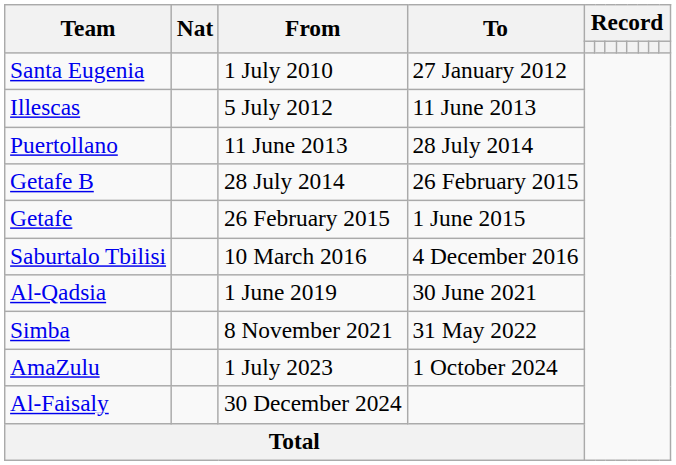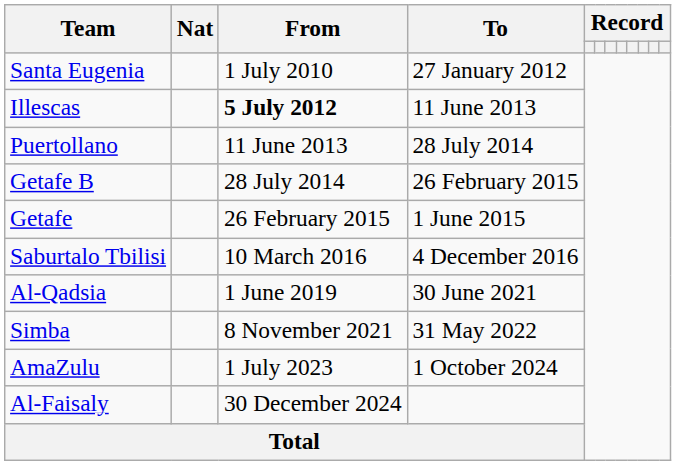Illescas | From: normal -> bold
